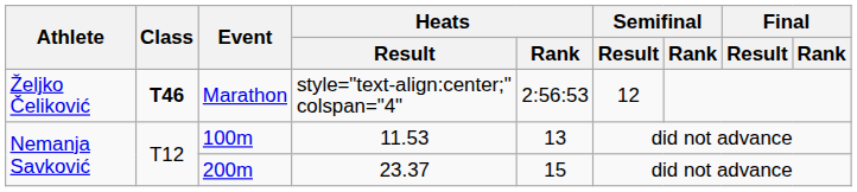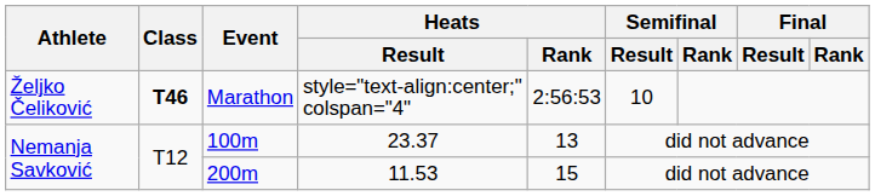Marathon | Semifinal / Result: 12 -> 10
100m | Heats / Result: 11.53 -> 23.37
200m | Heats / Result: 23.37 -> 11.53
